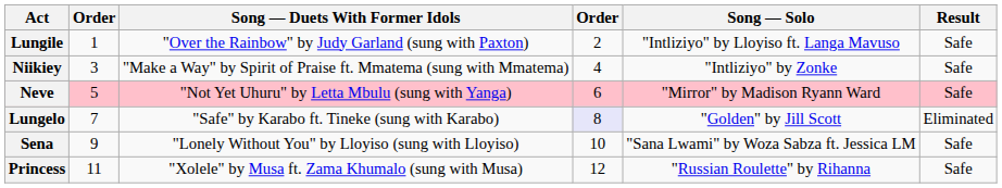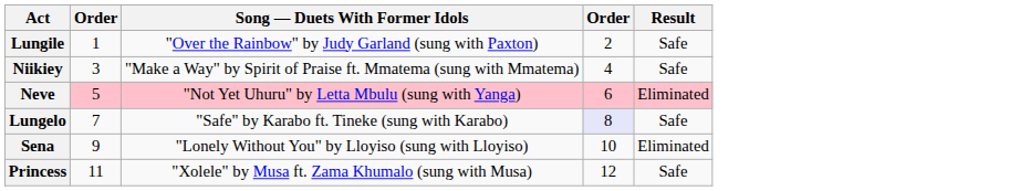- column: Song — Solo | "Intliziyo" by Lloyiso ft. Langa Mavuso | "Intliziyo" by Zonke | "Mirror" by Madison Ryann Ward | "Golden" by Jill Scott | "Sana Lwami" by Woza Sabza ft. Jessica LM | "Russian Roulette" by Rihanna
Neve | Result: Safe -> Eliminated
Lungelo | Result: Eliminated -> Safe
Sena | Result: Safe -> Eliminated
